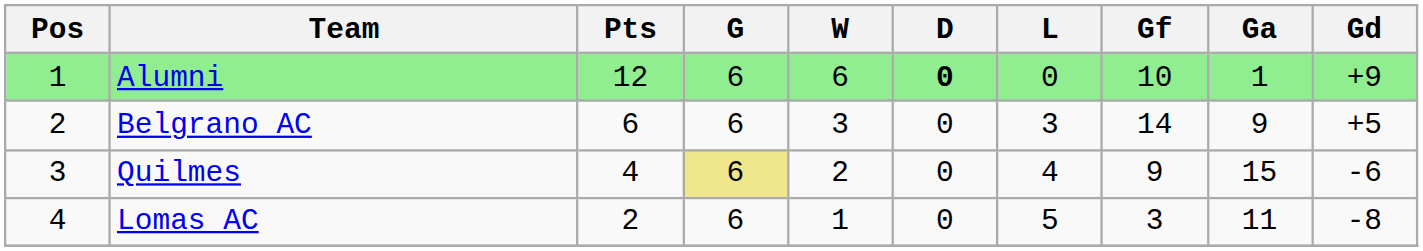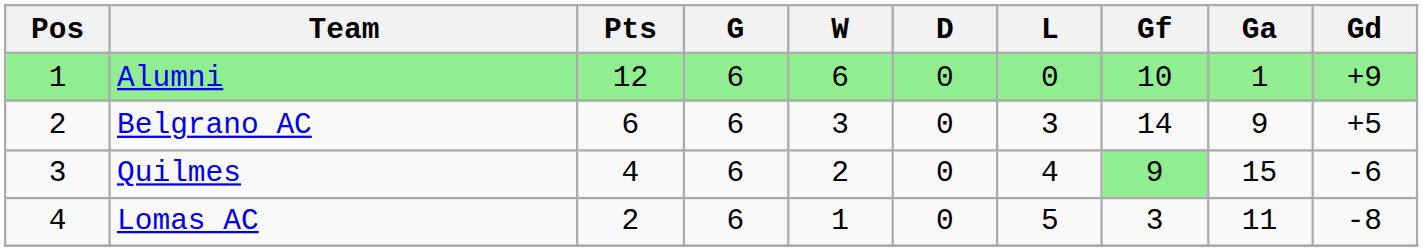Alumni | D: bold -> normal
Quilmes | G: khaki background -> no background
Quilmes | Gf: no background -> lightgreen background
